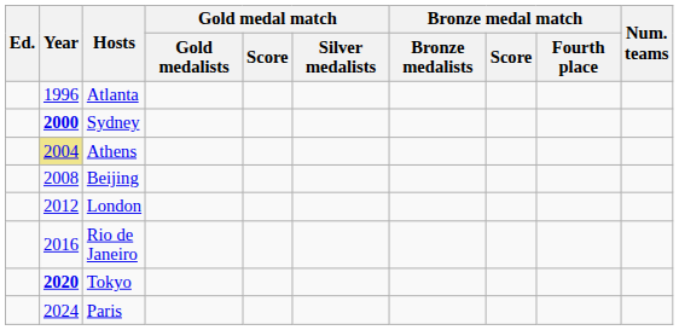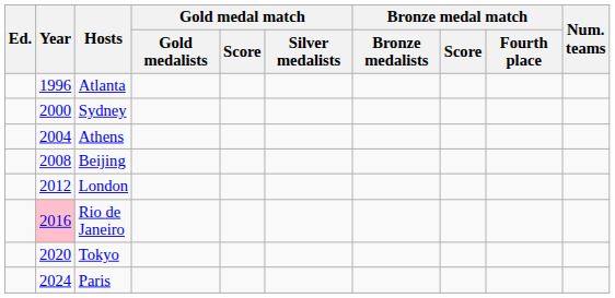Sydney | Year: bold -> normal
Athens | Year: khaki background -> no background
Rio de Janeiro | Year: no background -> pink background
Tokyo | Year: bold -> normal
